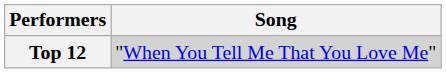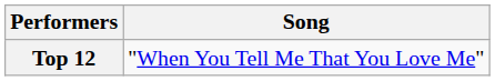Top 12 | Song: lightgrey background -> no background
